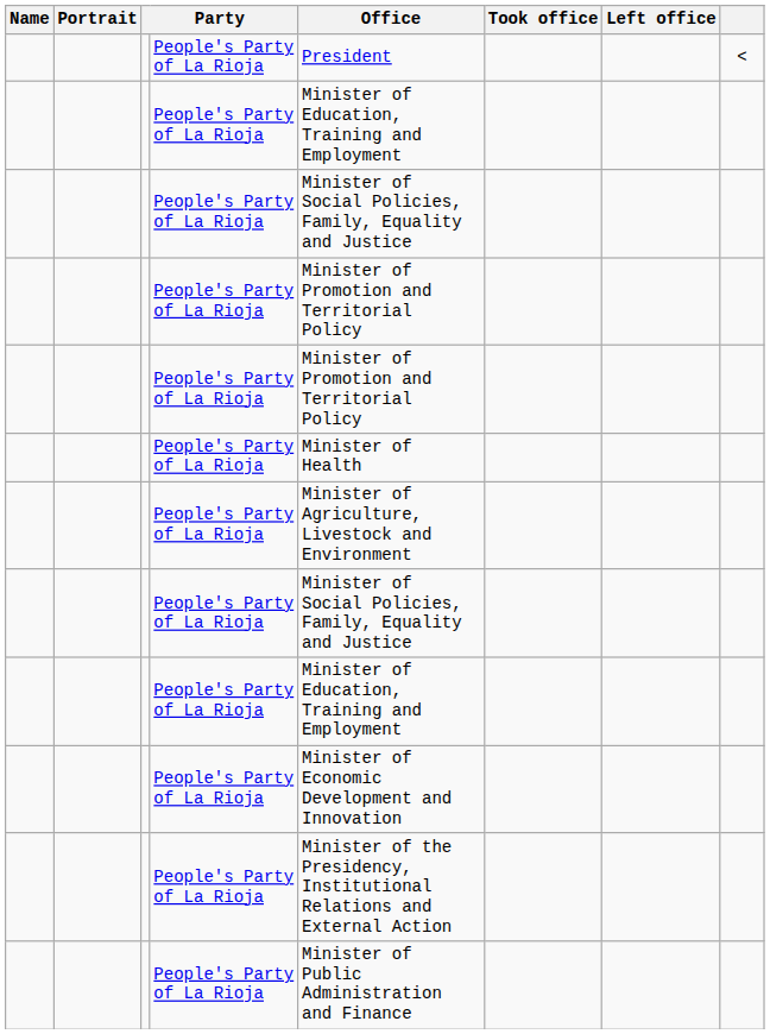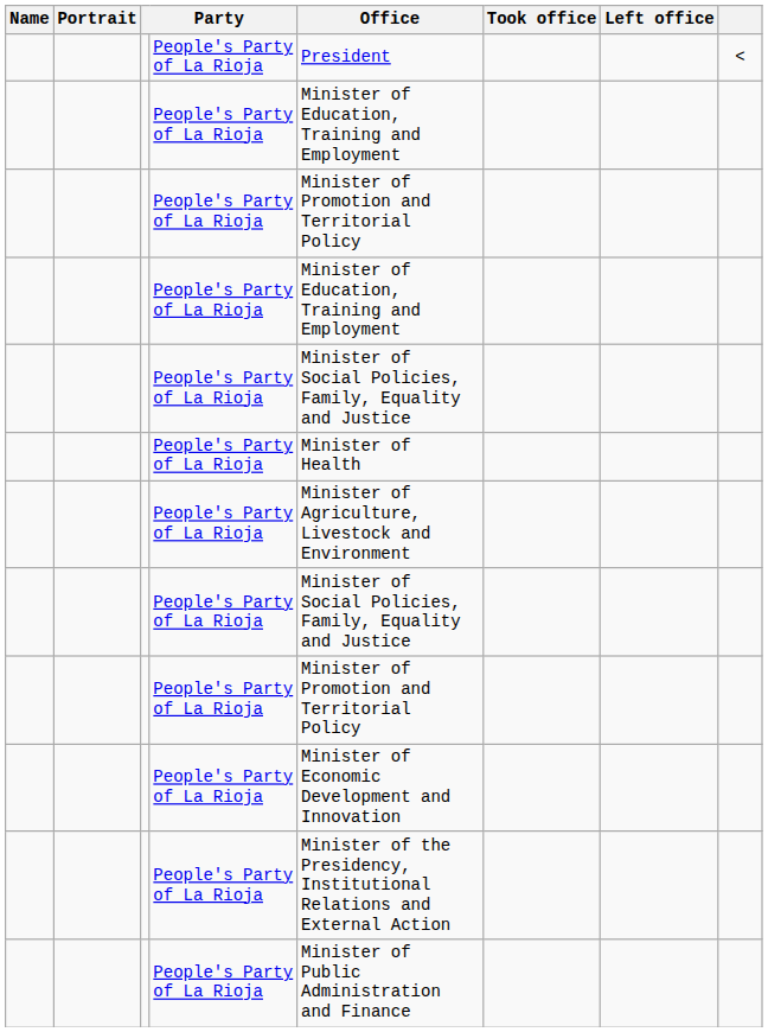row 4 | Office: Minister of Social Policies, Family, Equality and Justice -> Minister of Promotion and Territorial Policy
row 5 | Office: Minister of Promotion and Territorial Policy -> Minister of Education, Training and Employment
row 6 | Office: Minister of Promotion and Territorial Policy -> Minister of Social Policies, Family, Equality and Justice
row 10 | Office: Minister of Education, Training and Employment -> Minister of Promotion and Territorial Policy
